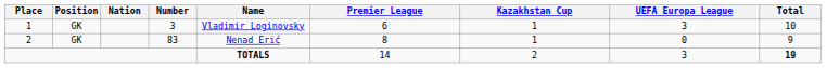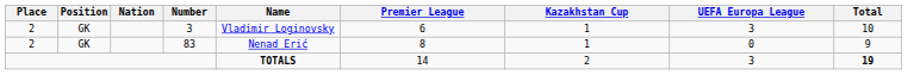row 2 | Place: 1 -> 2
